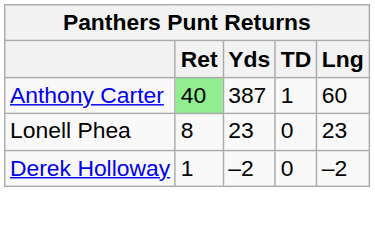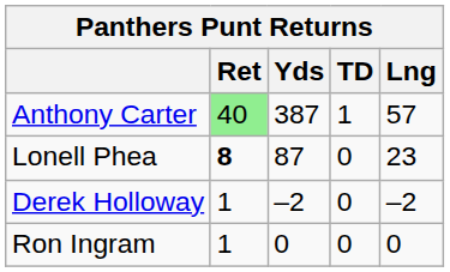Anthony Carter | Lng: 60 -> 57
Lonell Phea | Ret: normal -> bold
Lonell Phea | Yds: 23 -> 87
+ row: Ron Ingram | 1 | 0 | 0 | 0
